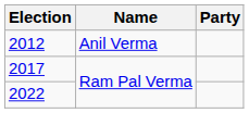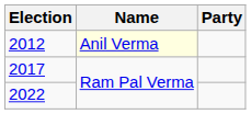2012 | Name: no background -> lightyellow background
